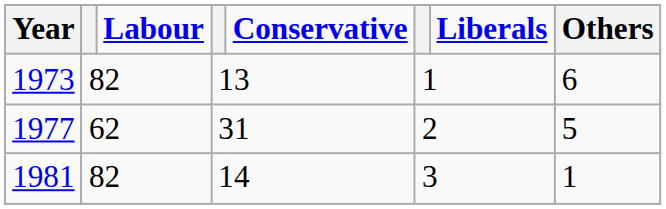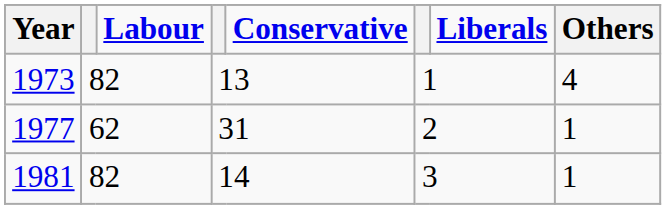1973 | Others: 6 -> 4
1977 | Others: 5 -> 1
